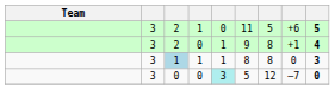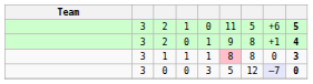row 4 | column 3: lightblue background -> no background
row 4 | column 6: no background -> pink background
row 5 | column 5: paleturquoise background -> no background
row 5 | column 8: no background -> lavender background
